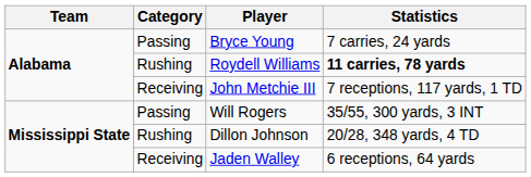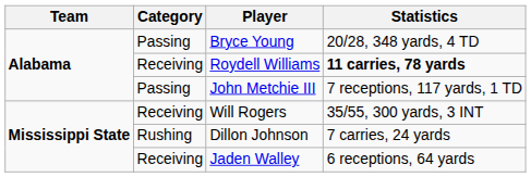Bryce Young | Statistics: 7 carries, 24 yards -> 20/28, 348 yards, 4 TD
Roydell Williams | Category: Rushing -> Receiving
John Metchie III | Category: Receiving -> Passing
Will Rogers | Category: Passing -> Receiving
Dillon Johnson | Statistics: 20/28, 348 yards, 4 TD -> 7 carries, 24 yards
